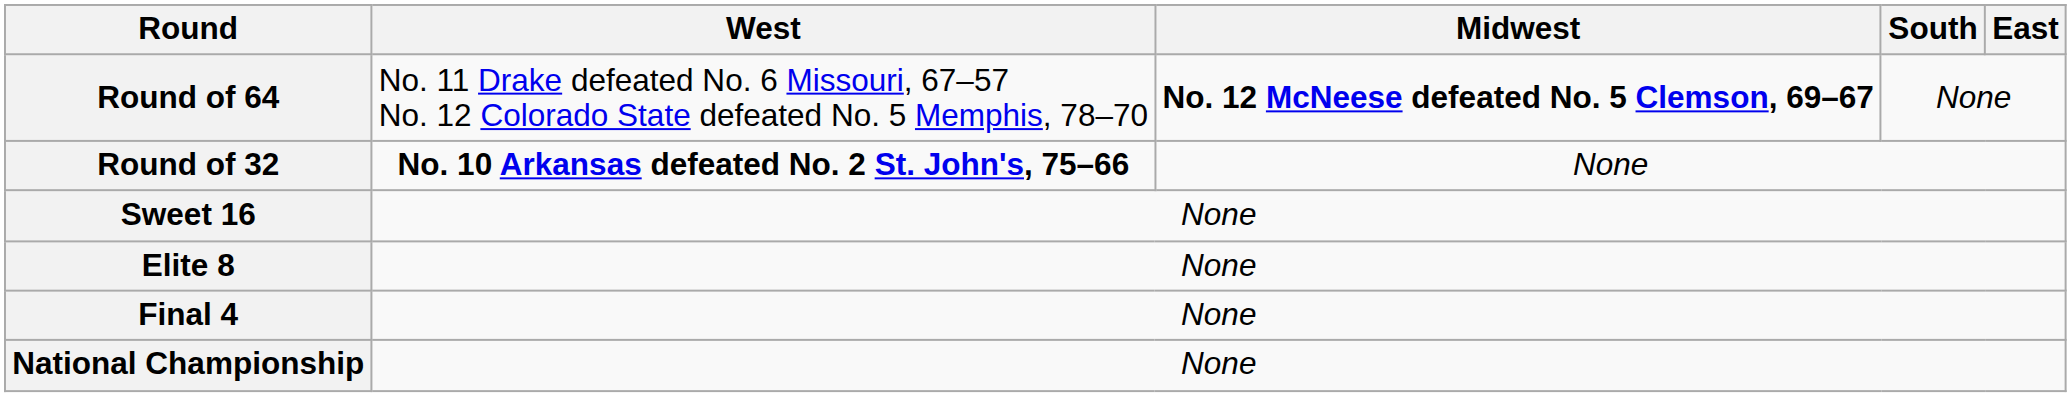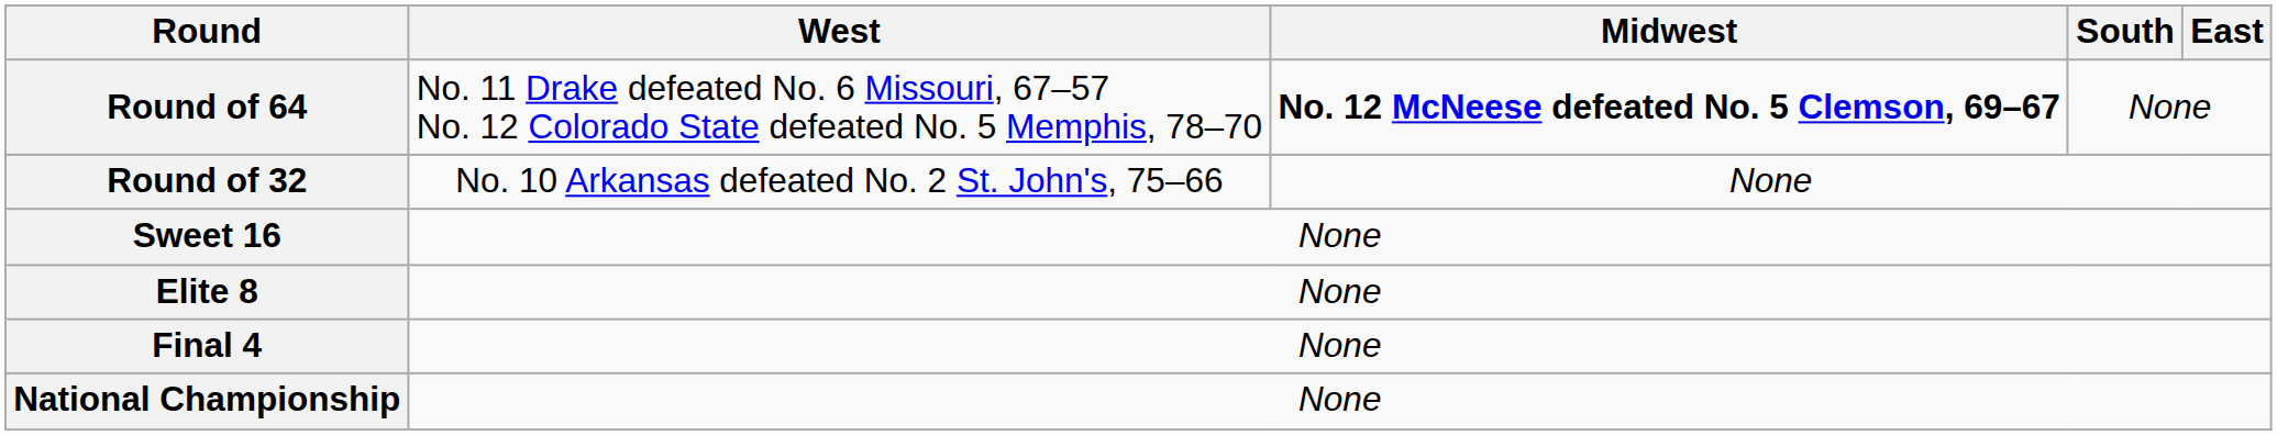Round of 32 | West: bold -> normal
